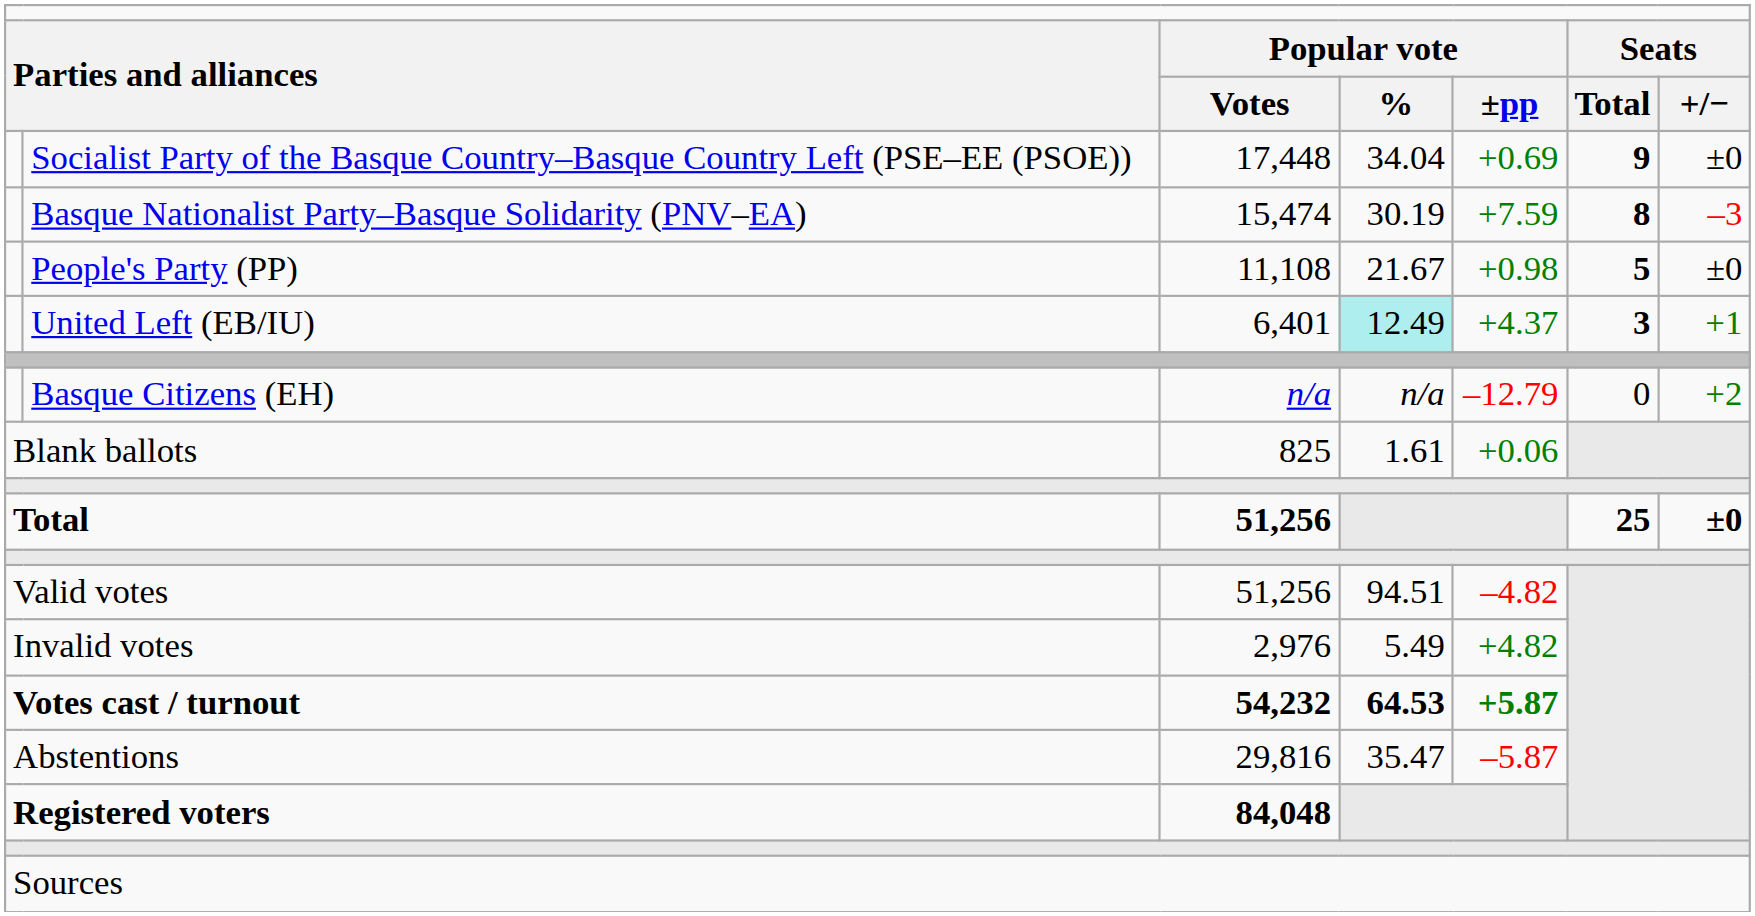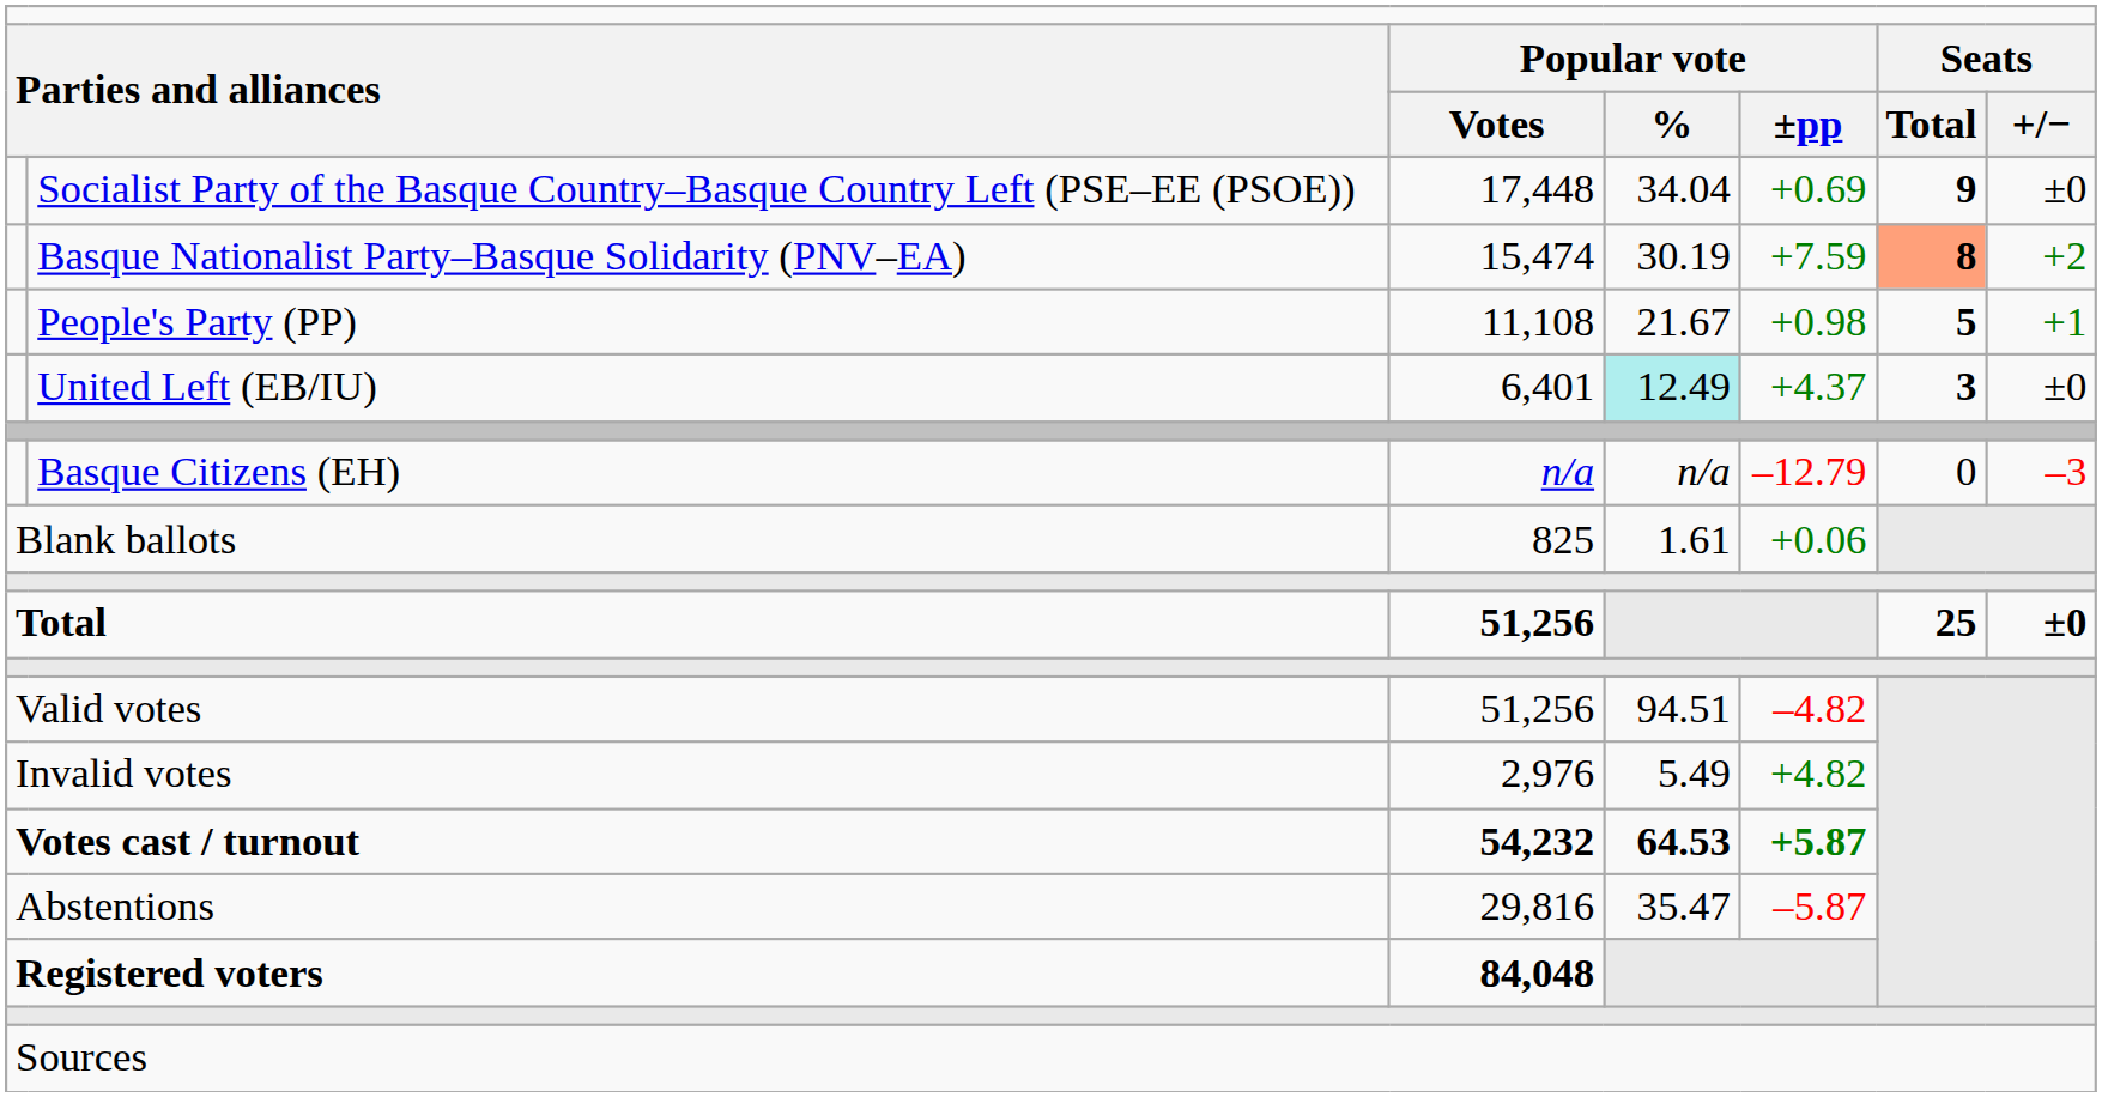Basque Nationalist Party–Basque Solidarity (PNV–EA) | column 6: no background -> lightsalmon background
Basque Nationalist Party–Basque Solidarity (PNV–EA) | column 7: –3 -> +2
People's Party (PP) | column 7: ±0 -> +1
United Left (EB/IU) | column 7: +1 -> ±0
Basque Citizens (EH) | column 7: +2 -> –3
